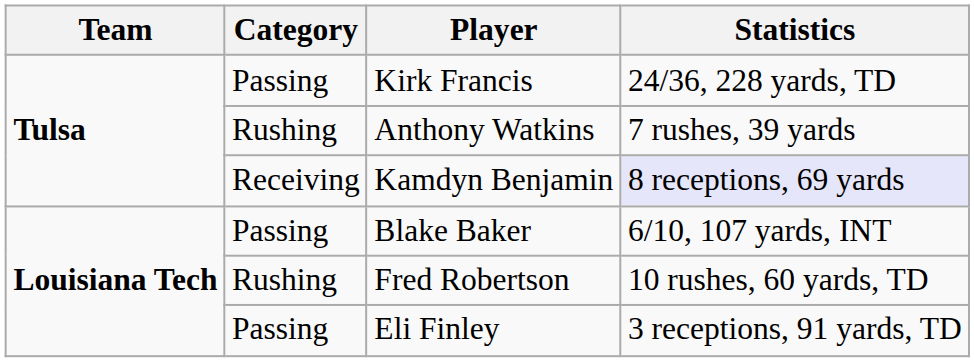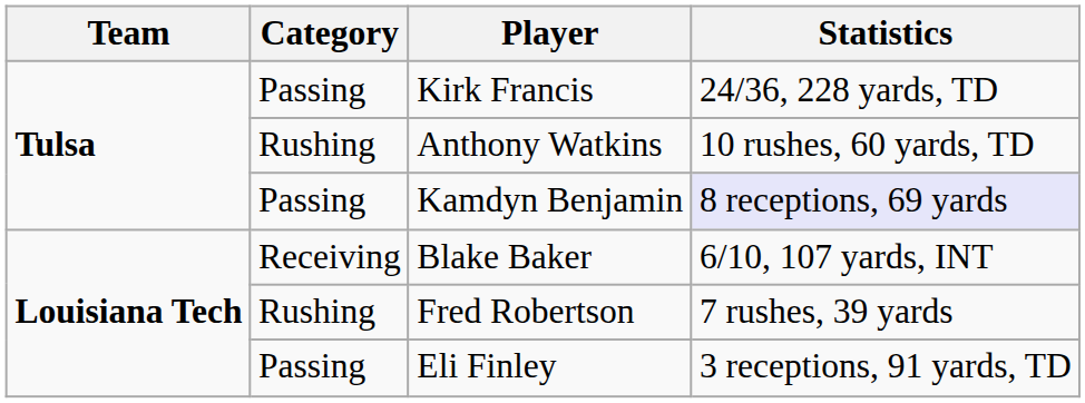Anthony Watkins | Statistics: 7 rushes, 39 yards -> 10 rushes, 60 yards, TD
Kamdyn Benjamin | Category: Receiving -> Passing
Blake Baker | Category: Passing -> Receiving
Fred Robertson | Statistics: 10 rushes, 60 yards, TD -> 7 rushes, 39 yards
